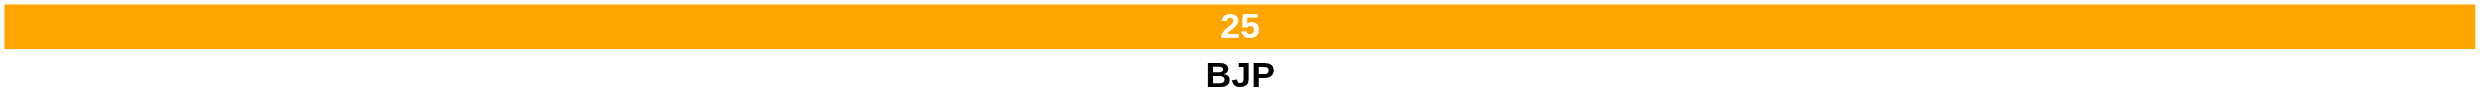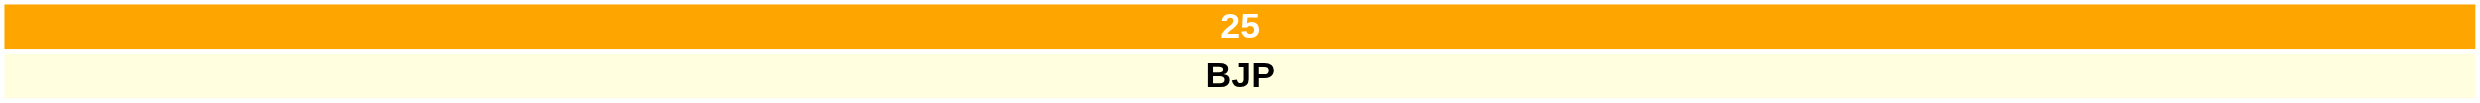row 2 | column 1: no background -> lightyellow background
